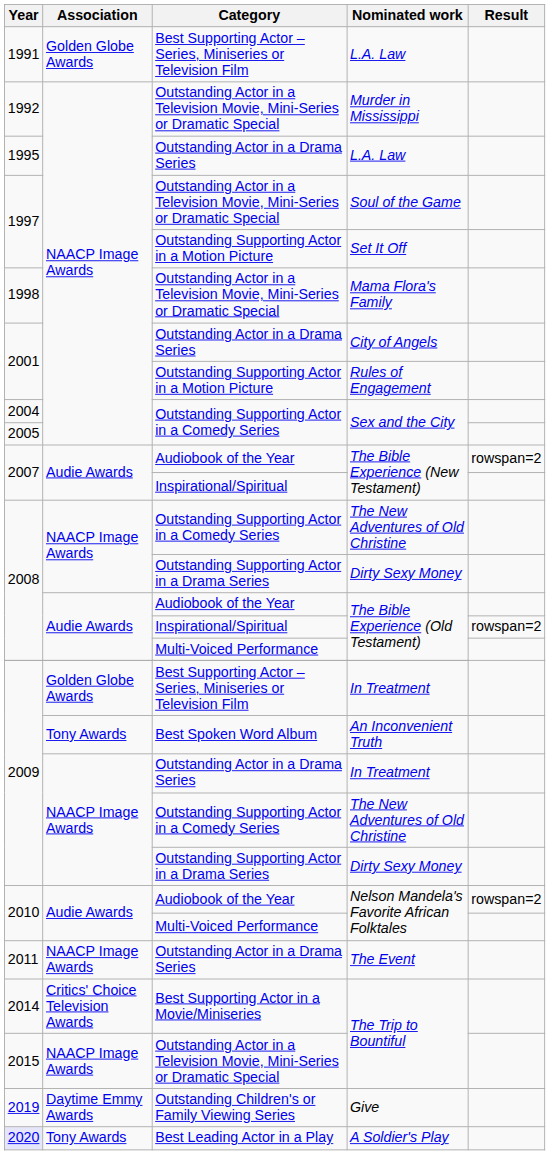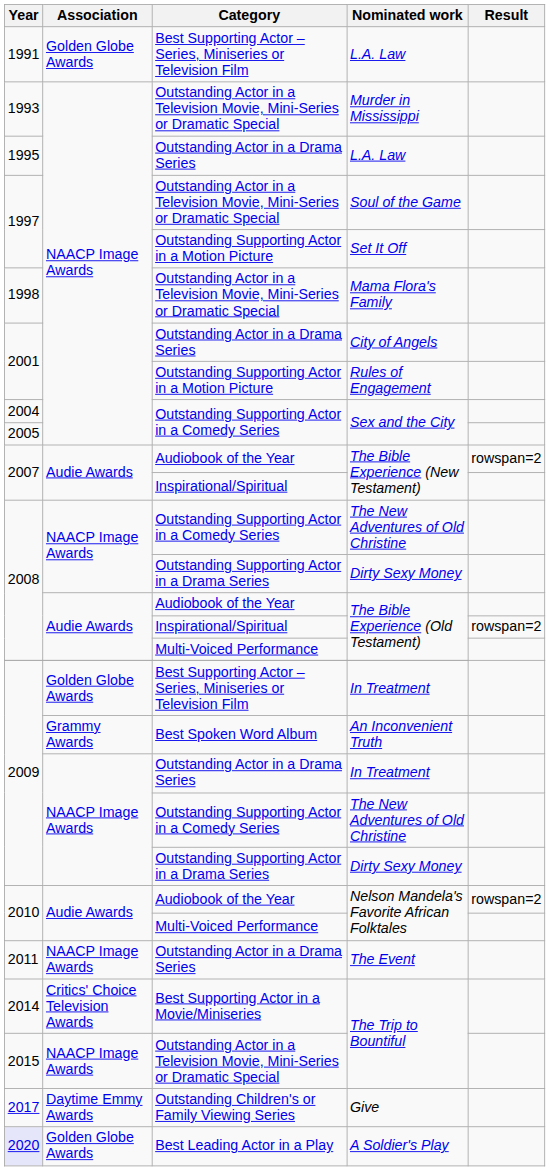Murder in Mississippi | Year: 1992 -> 1993
An Inconvenient Truth | Association: Tony Awards -> Grammy Awards
Give | Year: 2019 -> 2017
A Soldier's Play | Association: Tony Awards -> Golden Globe Awards
